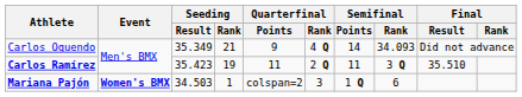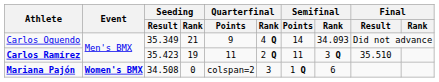Mariana Pajón | Seeding / Result: 34.503 -> 34.508
Mariana Pajón | Seeding / Rank: 1 -> 0
